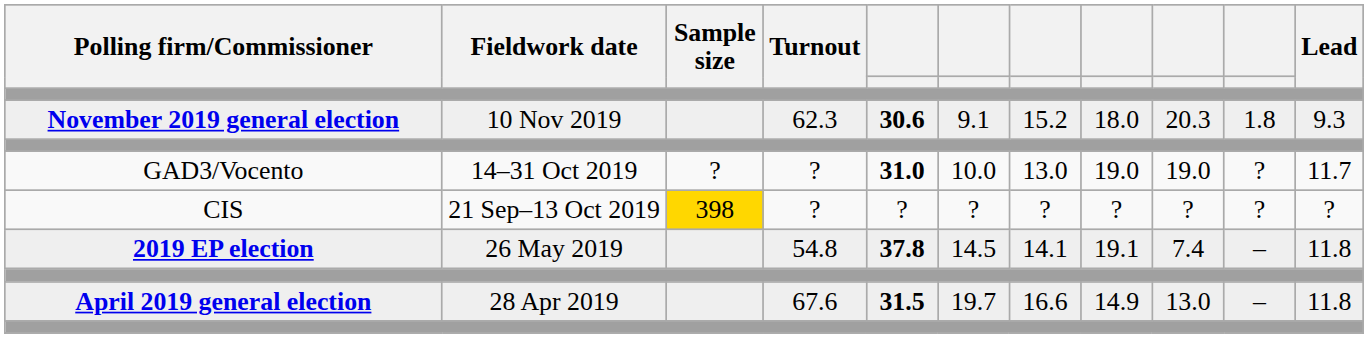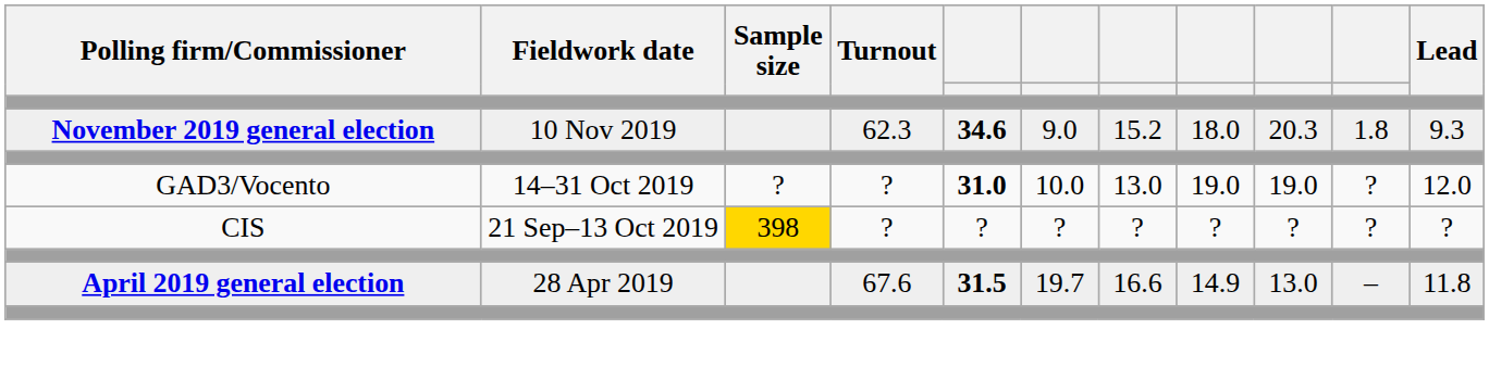November 2019 general election | column 5: 30.6 -> 34.6
November 2019 general election | column 6: 9.1 -> 9.0
GAD3/Vocento | Lead: 11.7 -> 12.0
- row: 2019 EP election | 26 May 2019 | 54.8 | 37.8 | 14.5 | 14.1 | 19.1 | 7.4 | – | 11.8
